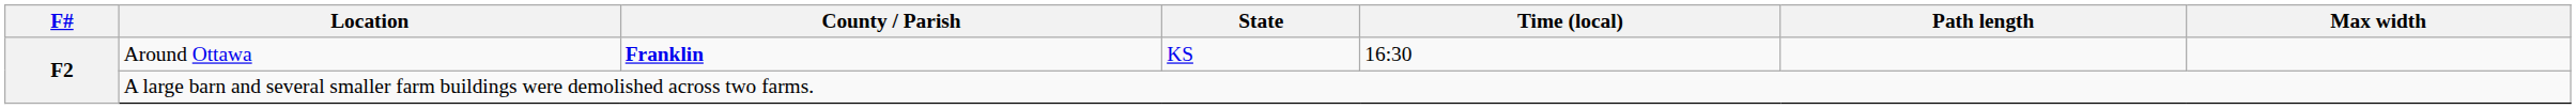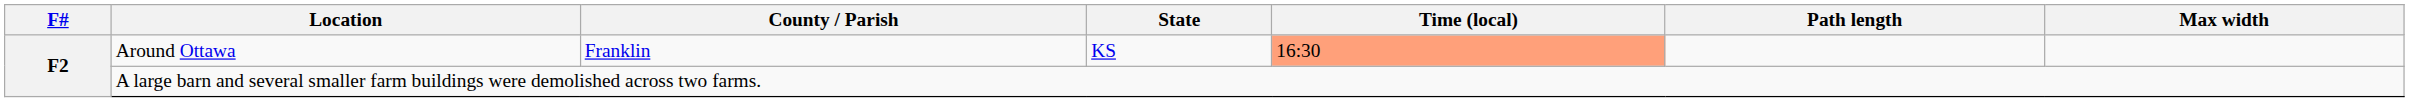Around Ottawa | County / Parish: bold -> normal
Around Ottawa | Time (local): no background -> lightsalmon background
